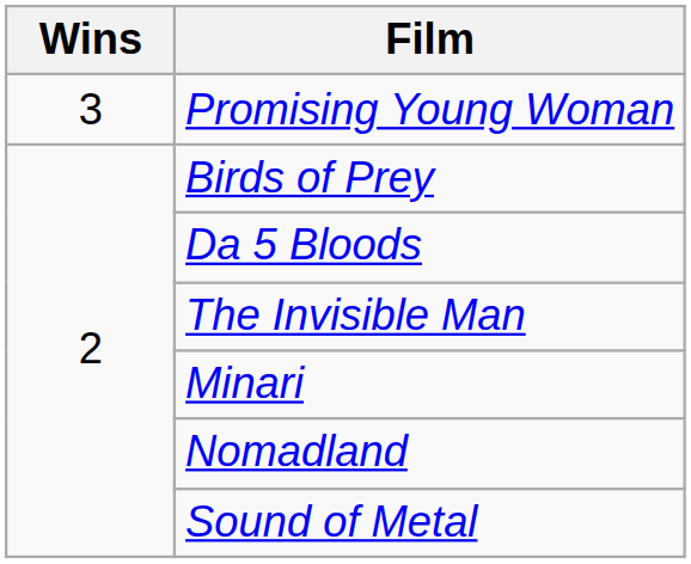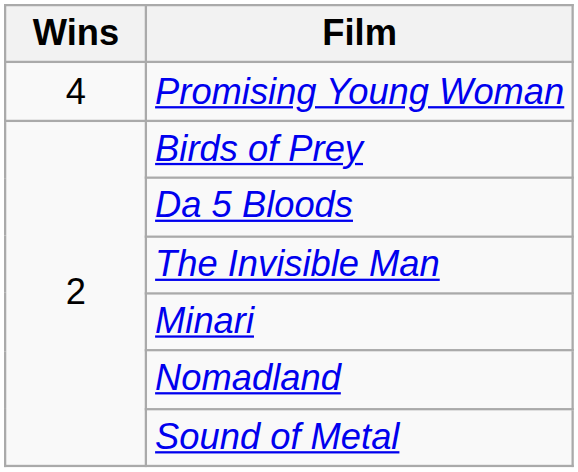Promising Young Woman | Wins: 3 -> 4
